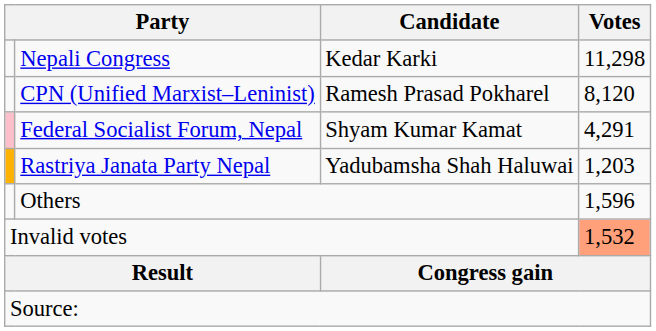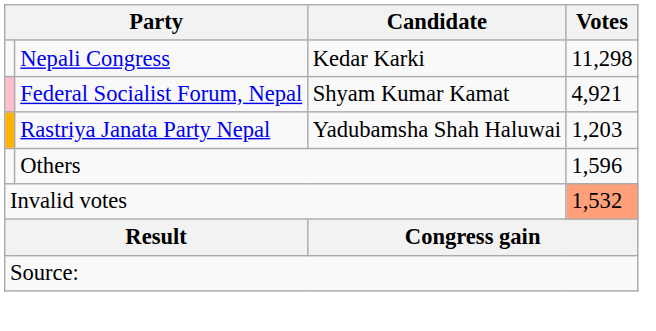- row: CPN (Unified Marxist–Leninist) | Ramesh Prasad Pokharel | 8,120
Federal Socialist Forum, Nepal | Votes: 4,291 -> 4,921
